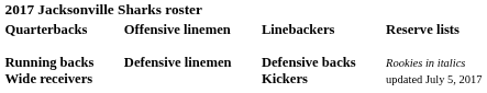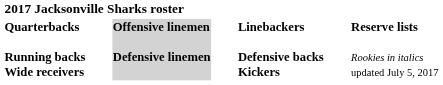Quarterbacks Running backs Wide receivers | column 2: no background -> lightgrey background
